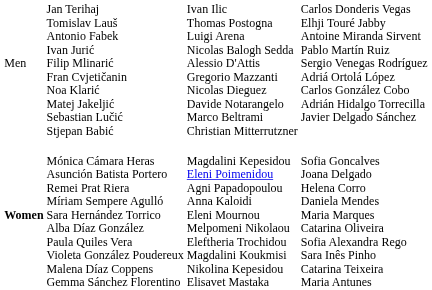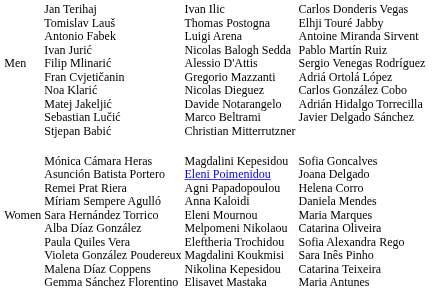Women | column 1: bold -> normal
